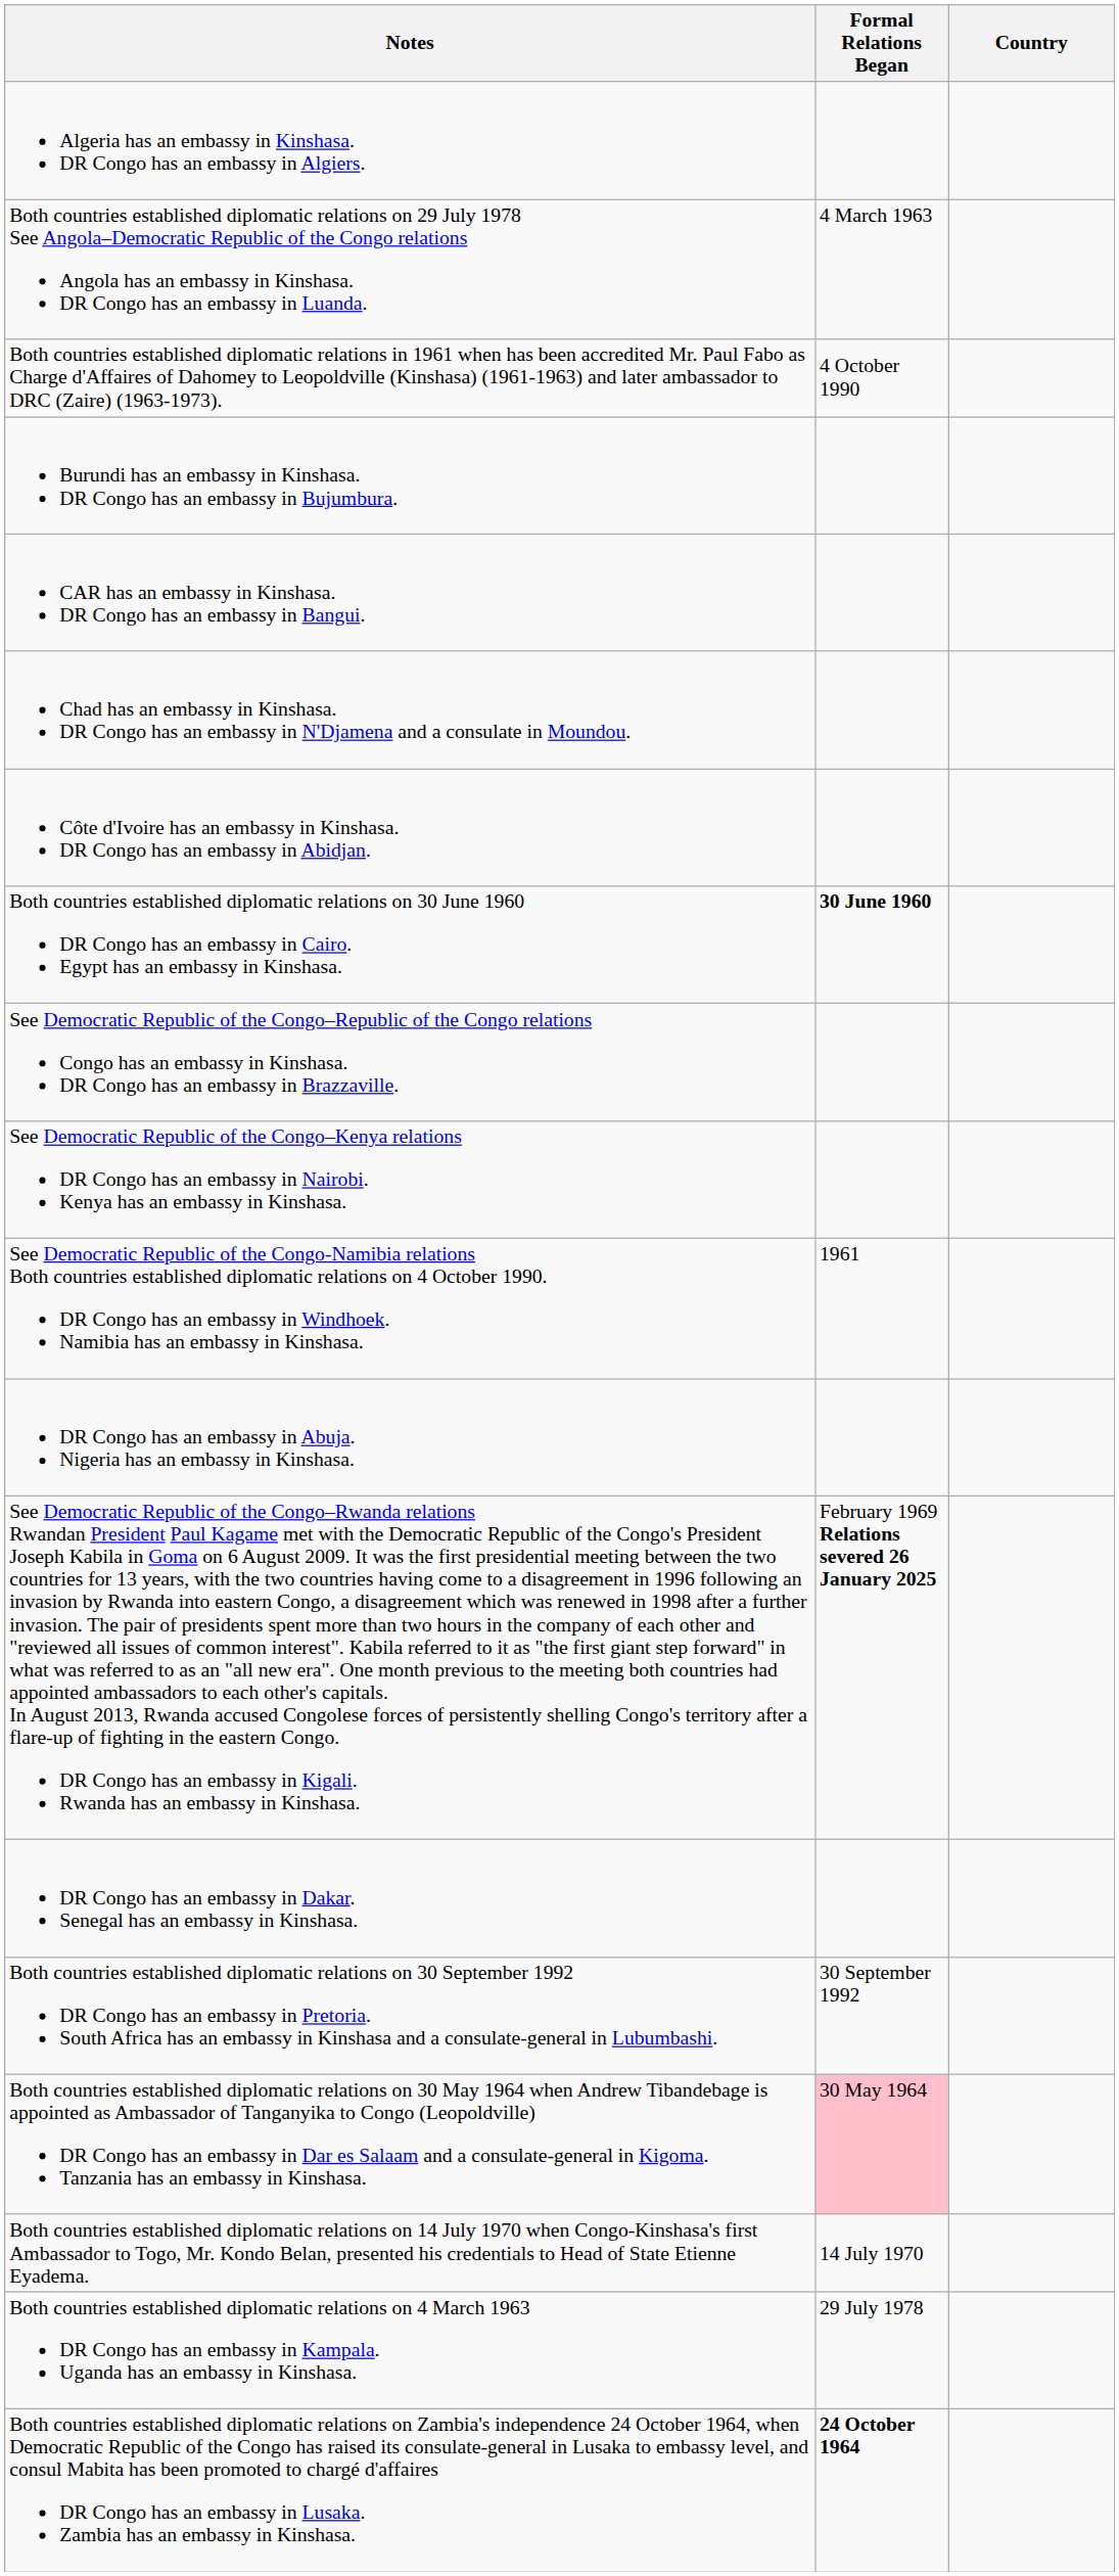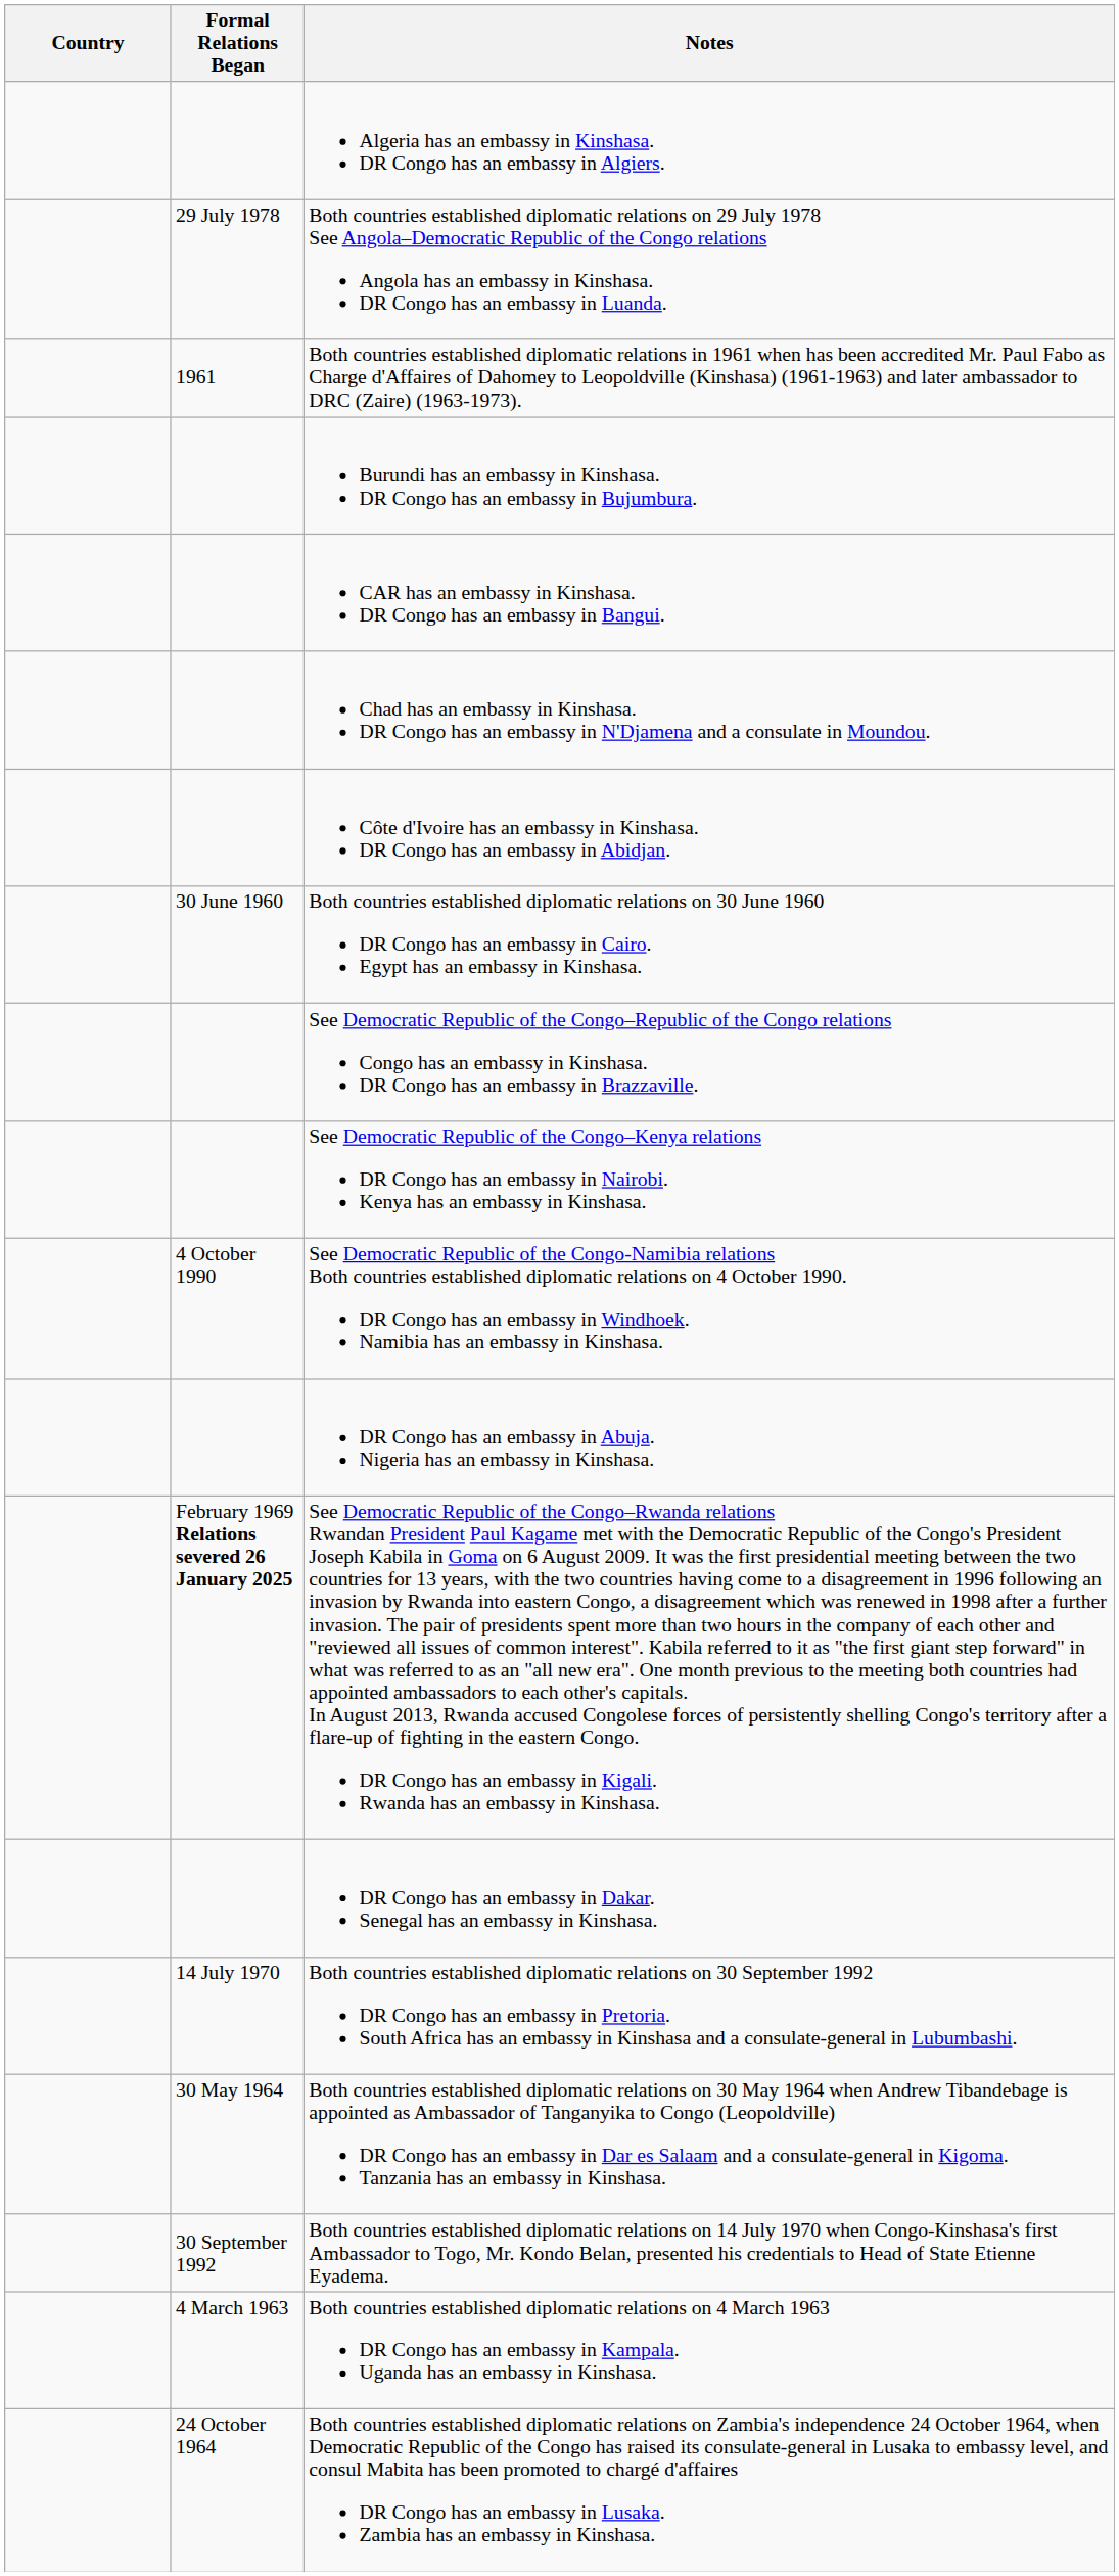columns swapped: Country <-> Notes
row 3 | Formal Relations Began: 4 March 1963 -> 29 July 1978
row 4 | Formal Relations Began: 4 October 1990 -> 1961
row 9 | Formal Relations Began: bold -> normal
row 12 | Formal Relations Began: 1961 -> 4 October 1990
row 16 | Formal Relations Began: 30 September 1992 -> 14 July 1970
row 17 | Formal Relations Began: pink background -> no background
row 18 | Formal Relations Began: 14 July 1970 -> 30 September 1992
row 19 | Formal Relations Began: 29 July 1978 -> 4 March 1963
row 20 | Formal Relations Began: bold -> normal
